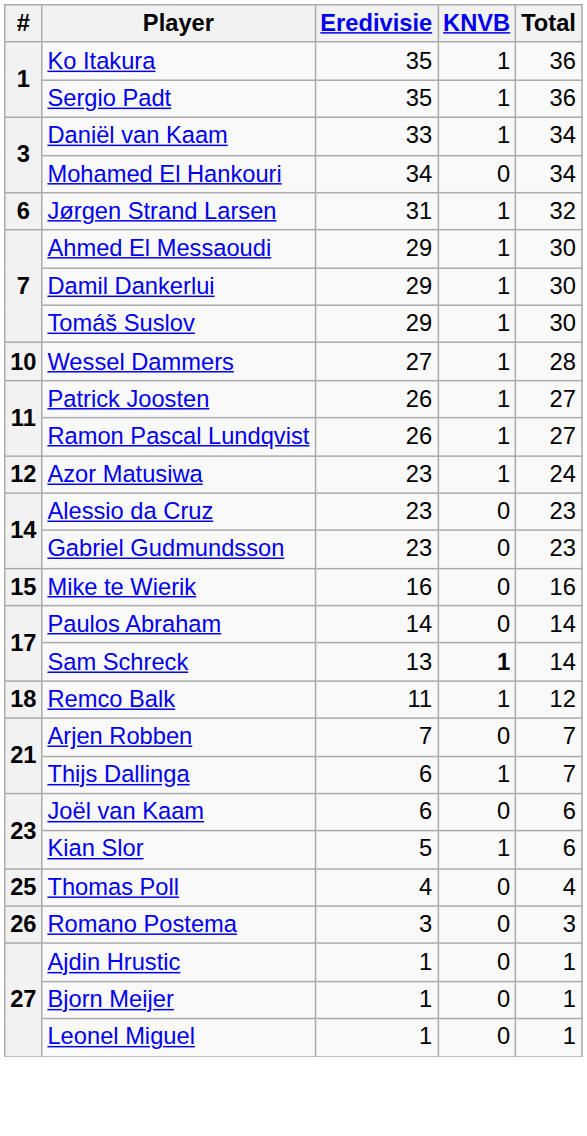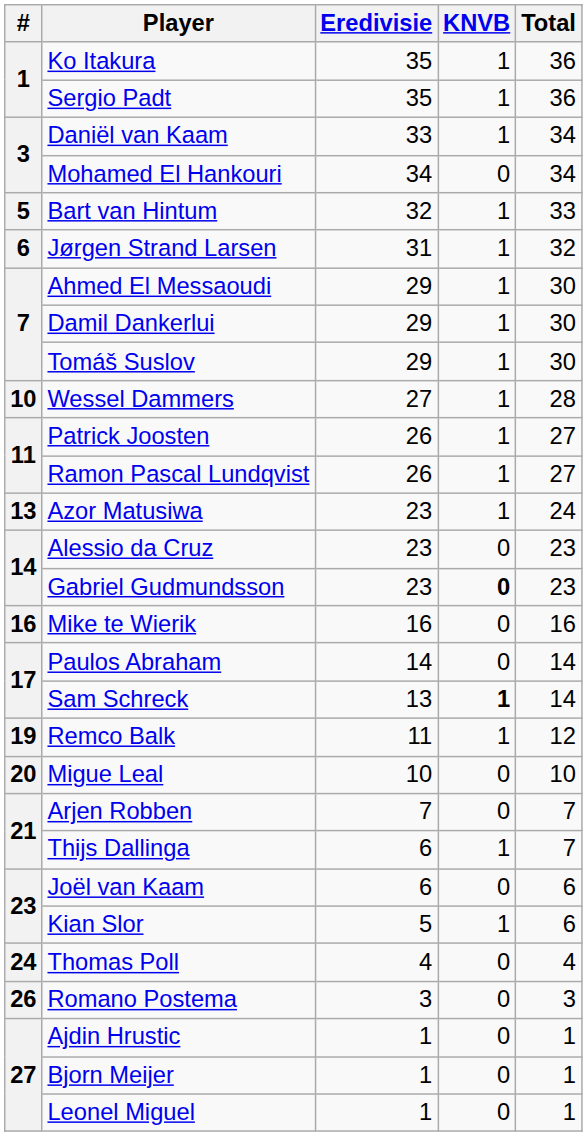+ row: 5 | Bart van Hintum | 32 | 1 | 33
Azor Matusiwa | #: 12 -> 13
Gabriel Gudmundsson | KNVB: normal -> bold
Mike te Wierik | #: 15 -> 16
Remco Balk | #: 18 -> 19
+ row: 20 | Migue Leal | 10 | 0 | 10
Thomas Poll | #: 25 -> 24
